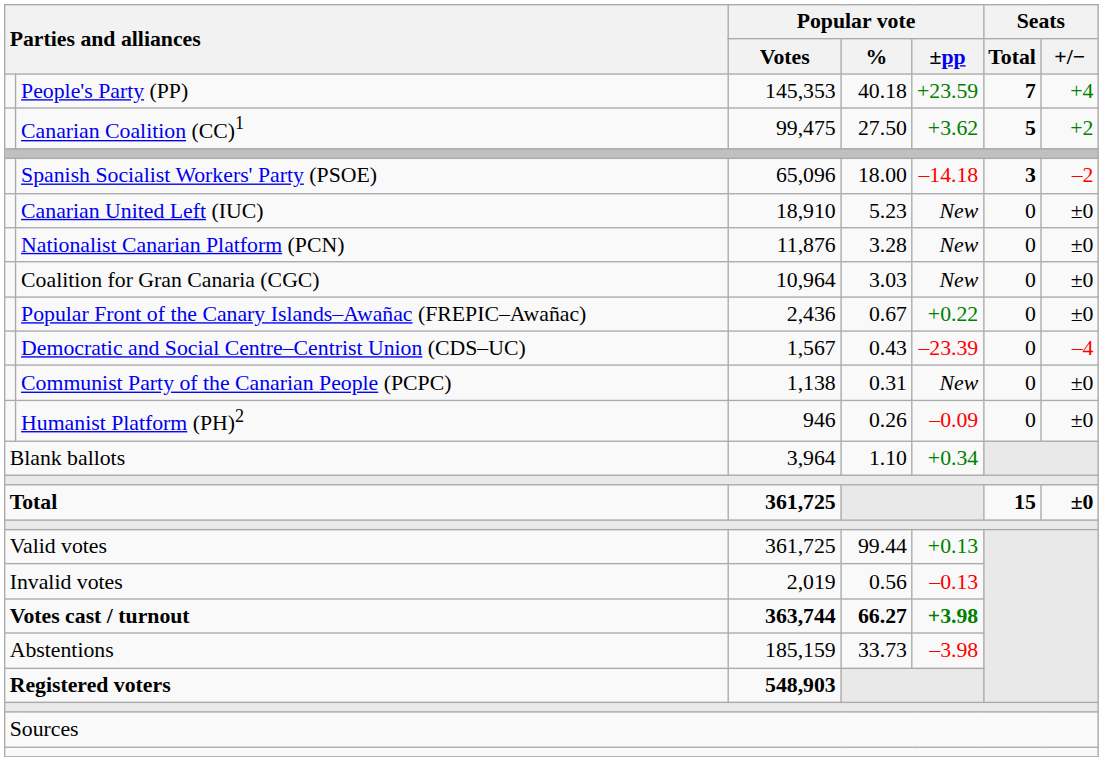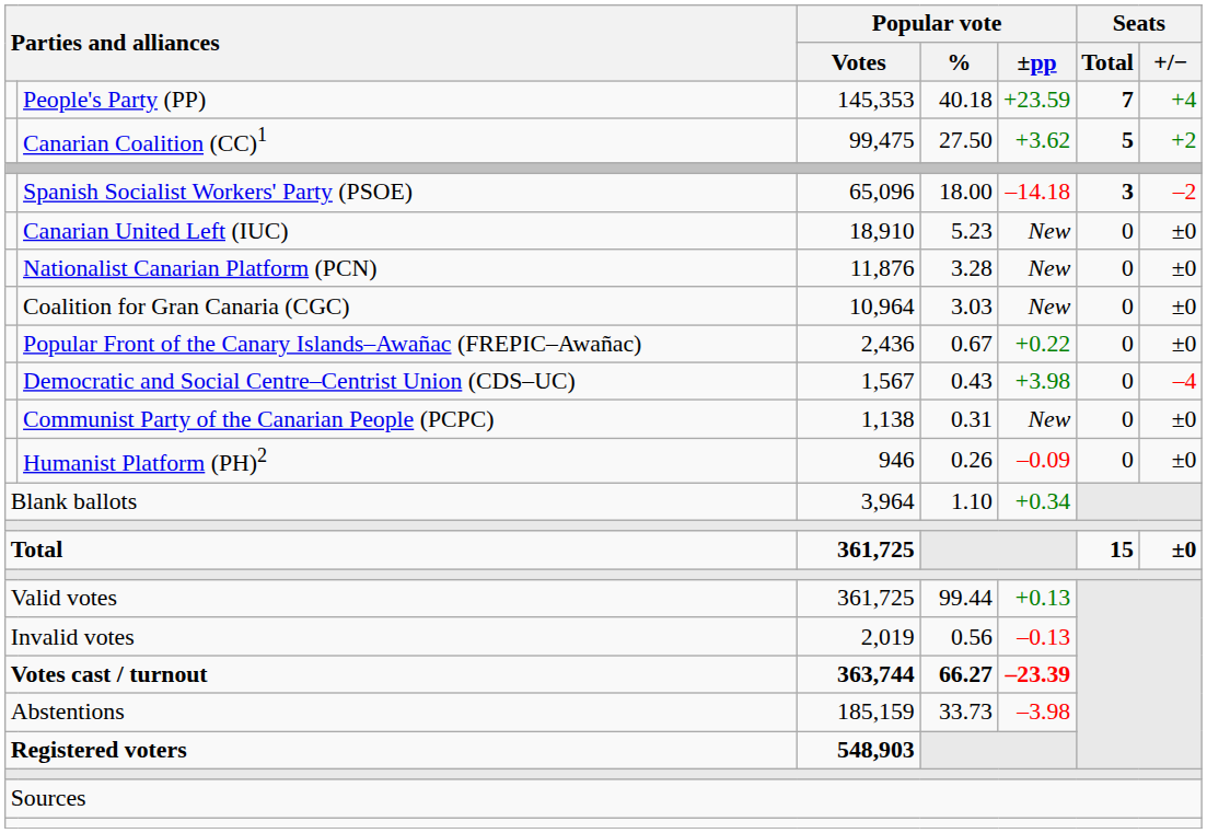Democratic and Social Centre–Centrist Union (CDS–UC) | Popular vote / ±pp: –23.39 -> +3.98
Votes cast / turnout | Popular vote / ±pp: +3.98 -> –23.39
